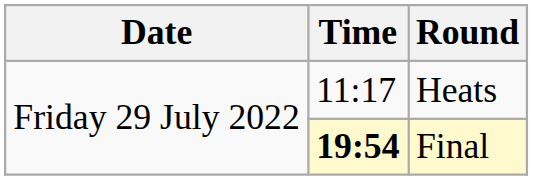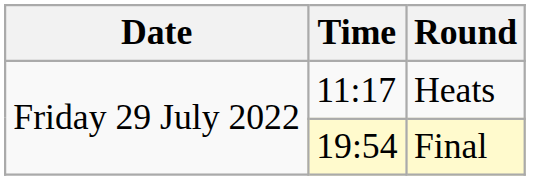Final | Time: bold -> normal
